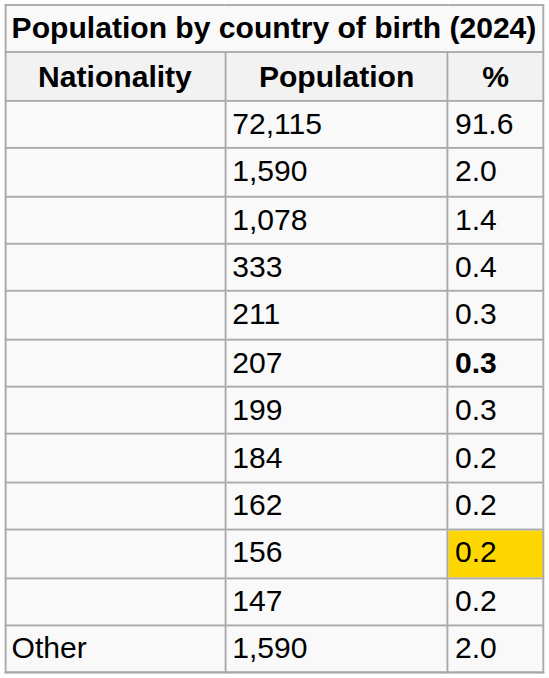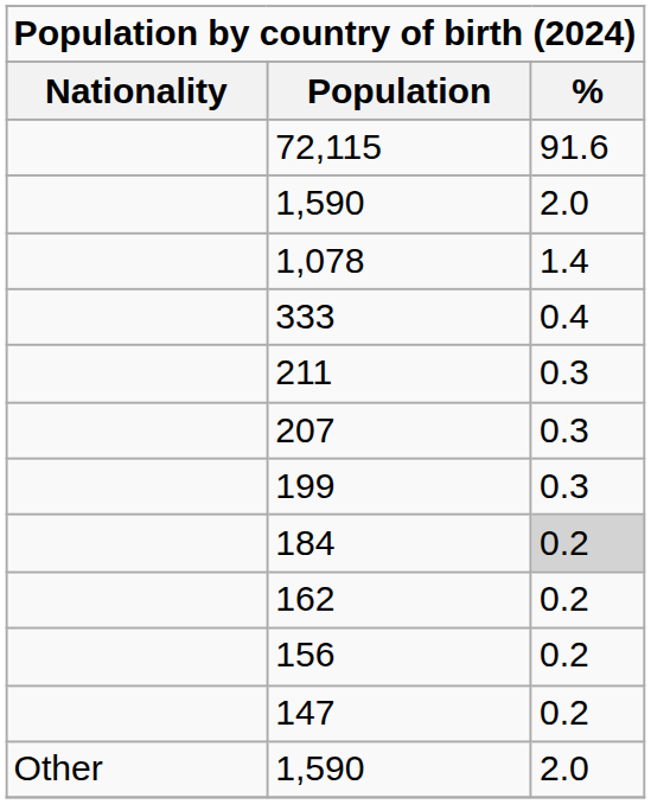207 | %: bold -> normal
184 | %: no background -> lightgrey background
156 | %: gold background -> no background
